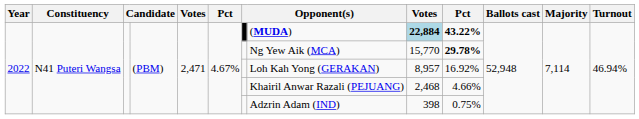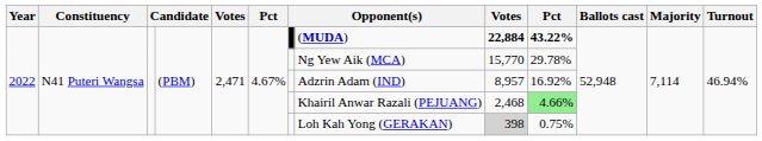row 2 | column 9: lightblue background -> no background
row 3 | column 10: bold -> normal
row 4 | column 8: Loh Kah Yong (GERAKAN) -> Adzrin Adam (IND)
row 5 | column 10: no background -> lightgreen background
row 6 | column 8: Adzrin Adam (IND) -> Loh Kah Yong (GERAKAN)
row 6 | column 9: no background -> lightgrey background
